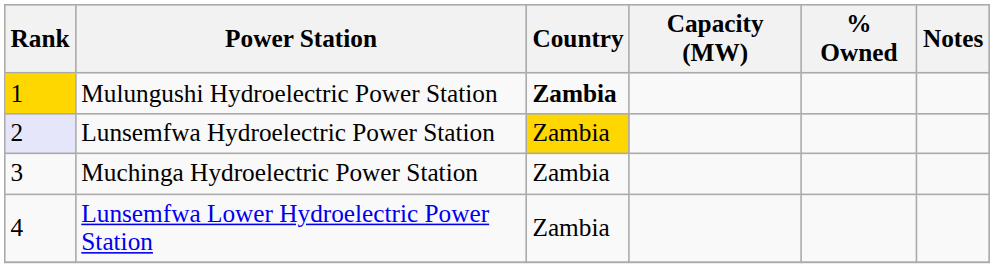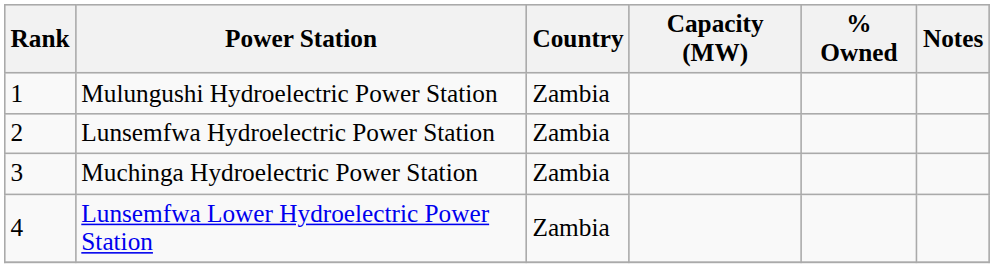Mulungushi Hydroelectric Power Station | Rank: gold background -> no background
Mulungushi Hydroelectric Power Station | Country: bold -> normal
Lunsemfwa Hydroelectric Power Station | Rank: lavender background -> no background
Lunsemfwa Hydroelectric Power Station | Country: gold background -> no background
